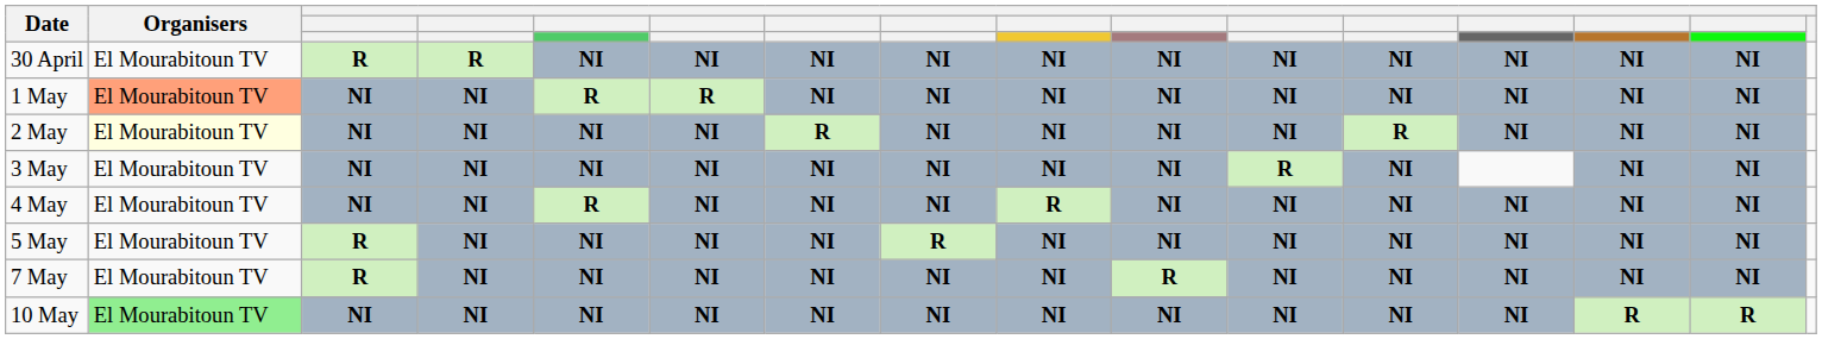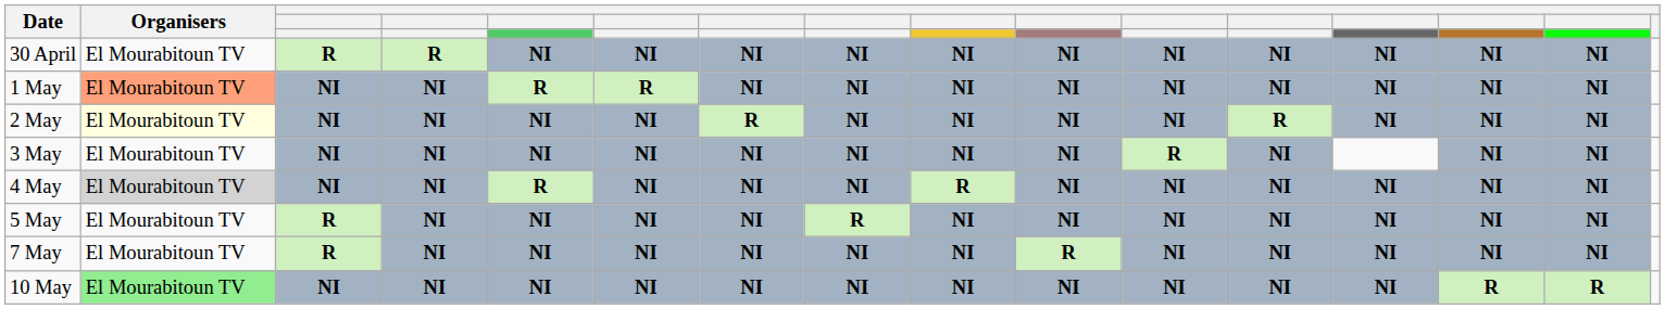4 May | Organisers: no background -> lightgrey background
